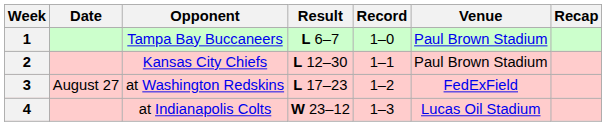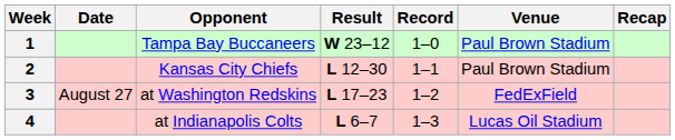1 | Result: L 6–7 -> W 23–12
4 | Result: W 23–12 -> L 6–7
